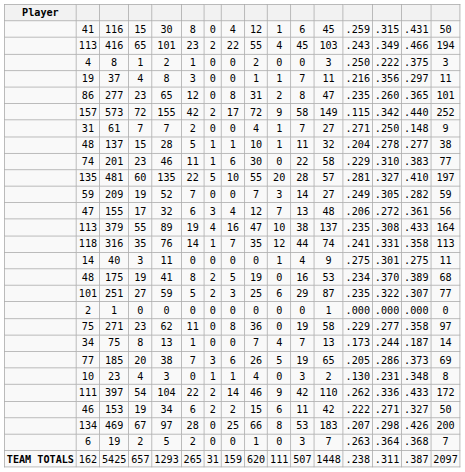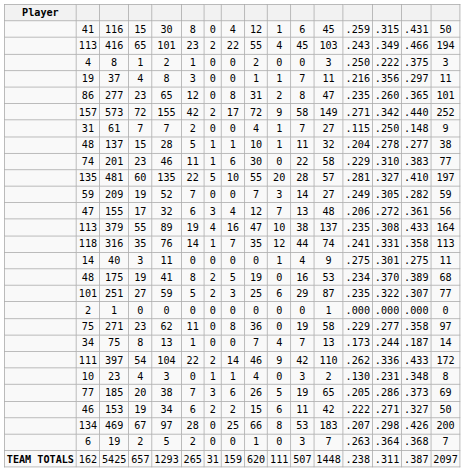573 | column 13: .115 -> .271
61 | column 13: .271 -> .115
rows swapped: 397 <-> 185
